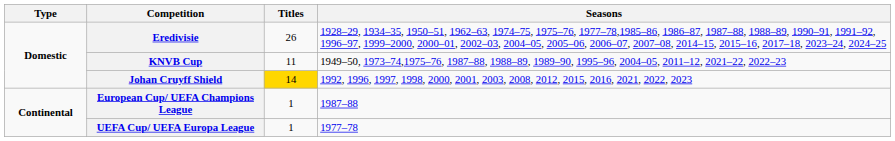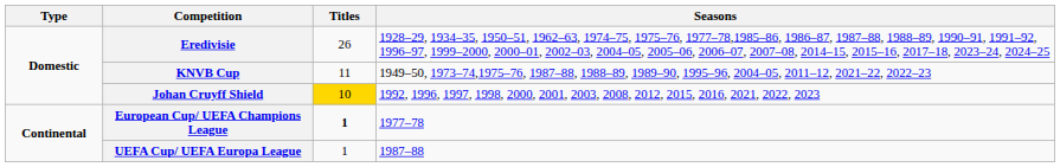Johan Cruyff Shield | Titles: 14 -> 10
European Cup/ UEFA Champions League | Titles: normal -> bold
European Cup/ UEFA Champions League | Seasons: 1987–88 -> 1977–78
UEFA Cup/ UEFA Europa League | Seasons: 1977–78 -> 1987–88
